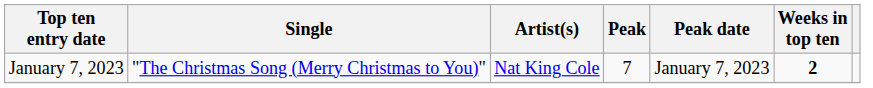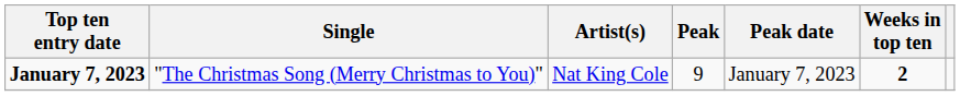row 2 | Top ten entry date: normal -> bold
row 2 | Peak: 7 -> 9
